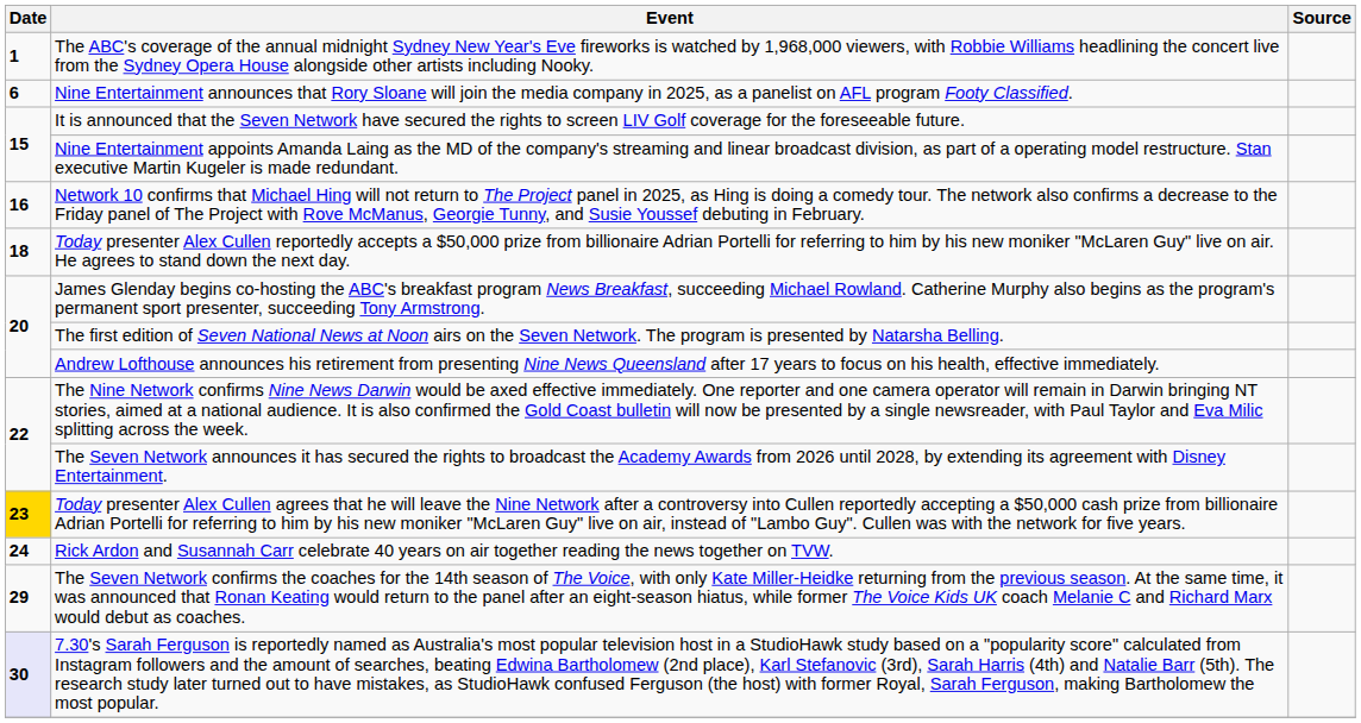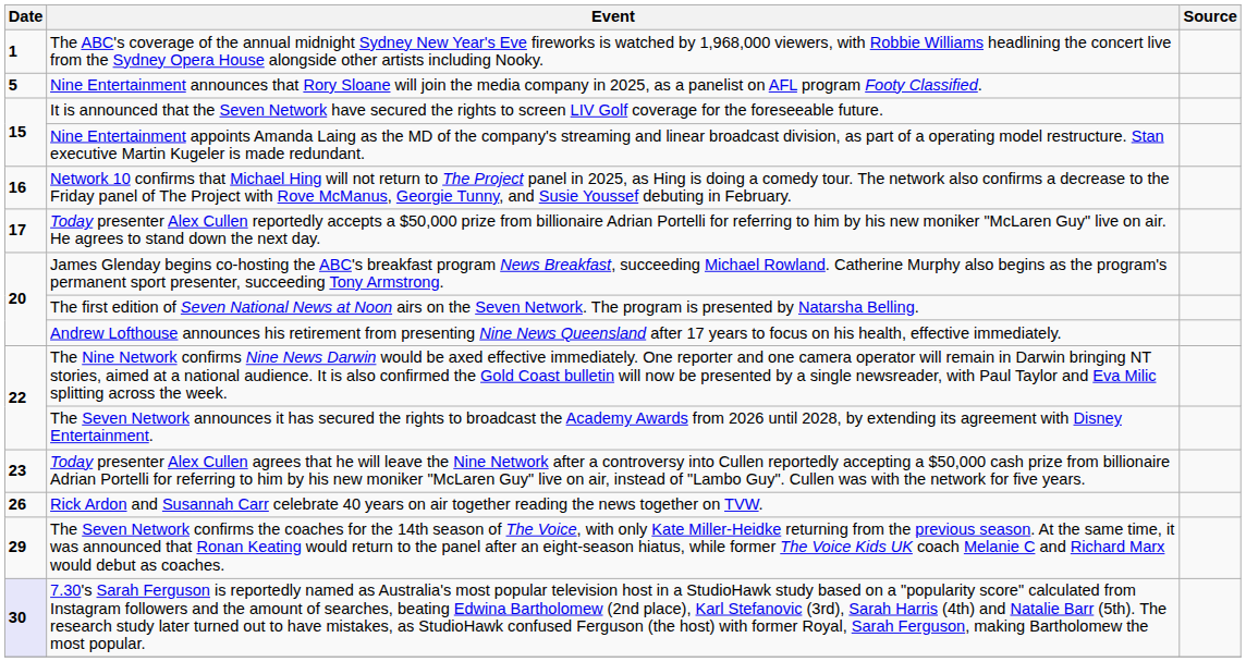row 3 | Date: 6 -> 5
row 7 | Date: 18 -> 17
row 13 | Date: gold background -> no background
row 14 | Date: 24 -> 26
